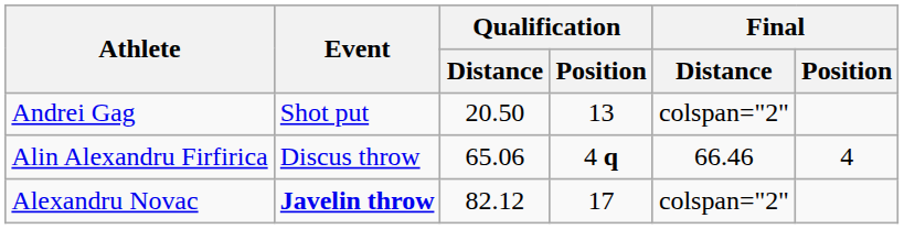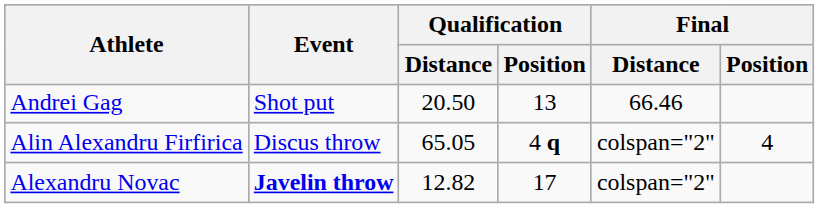Andrei Gag | Final / Distance: colspan="2" -> 66.46
Alin Alexandru Firfirica | Qualification / Distance: 65.06 -> 65.05
Alin Alexandru Firfirica | Final / Distance: 66.46 -> colspan="2"
Alexandru Novac | Qualification / Distance: 82.12 -> 12.82
